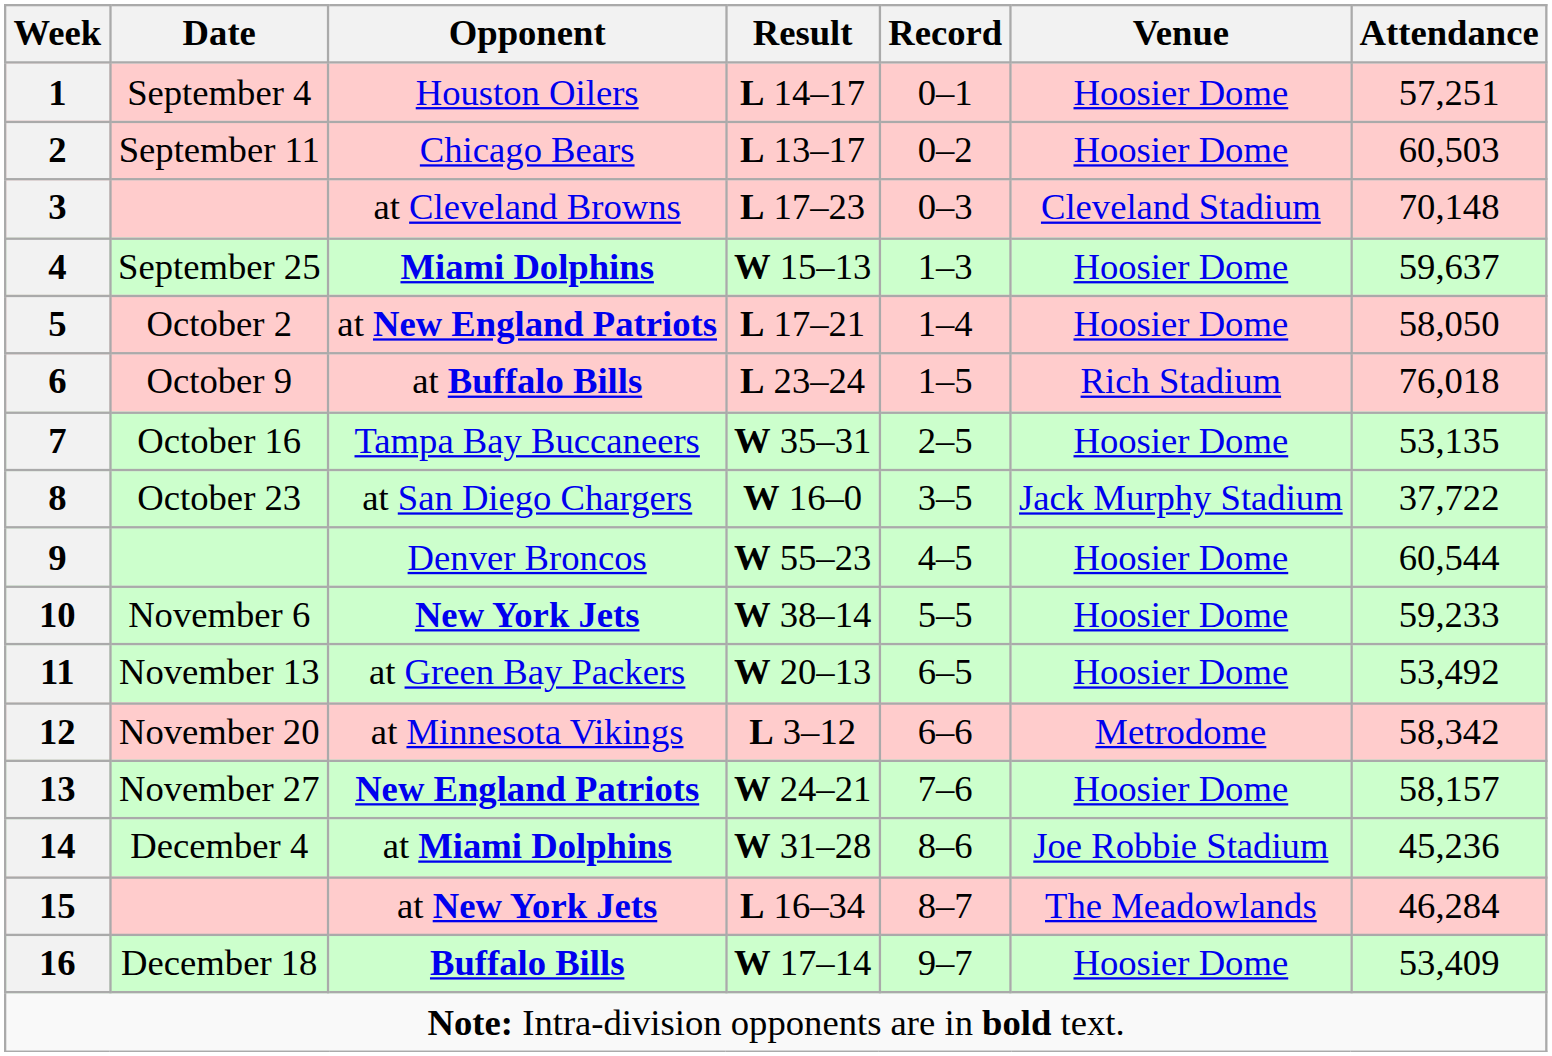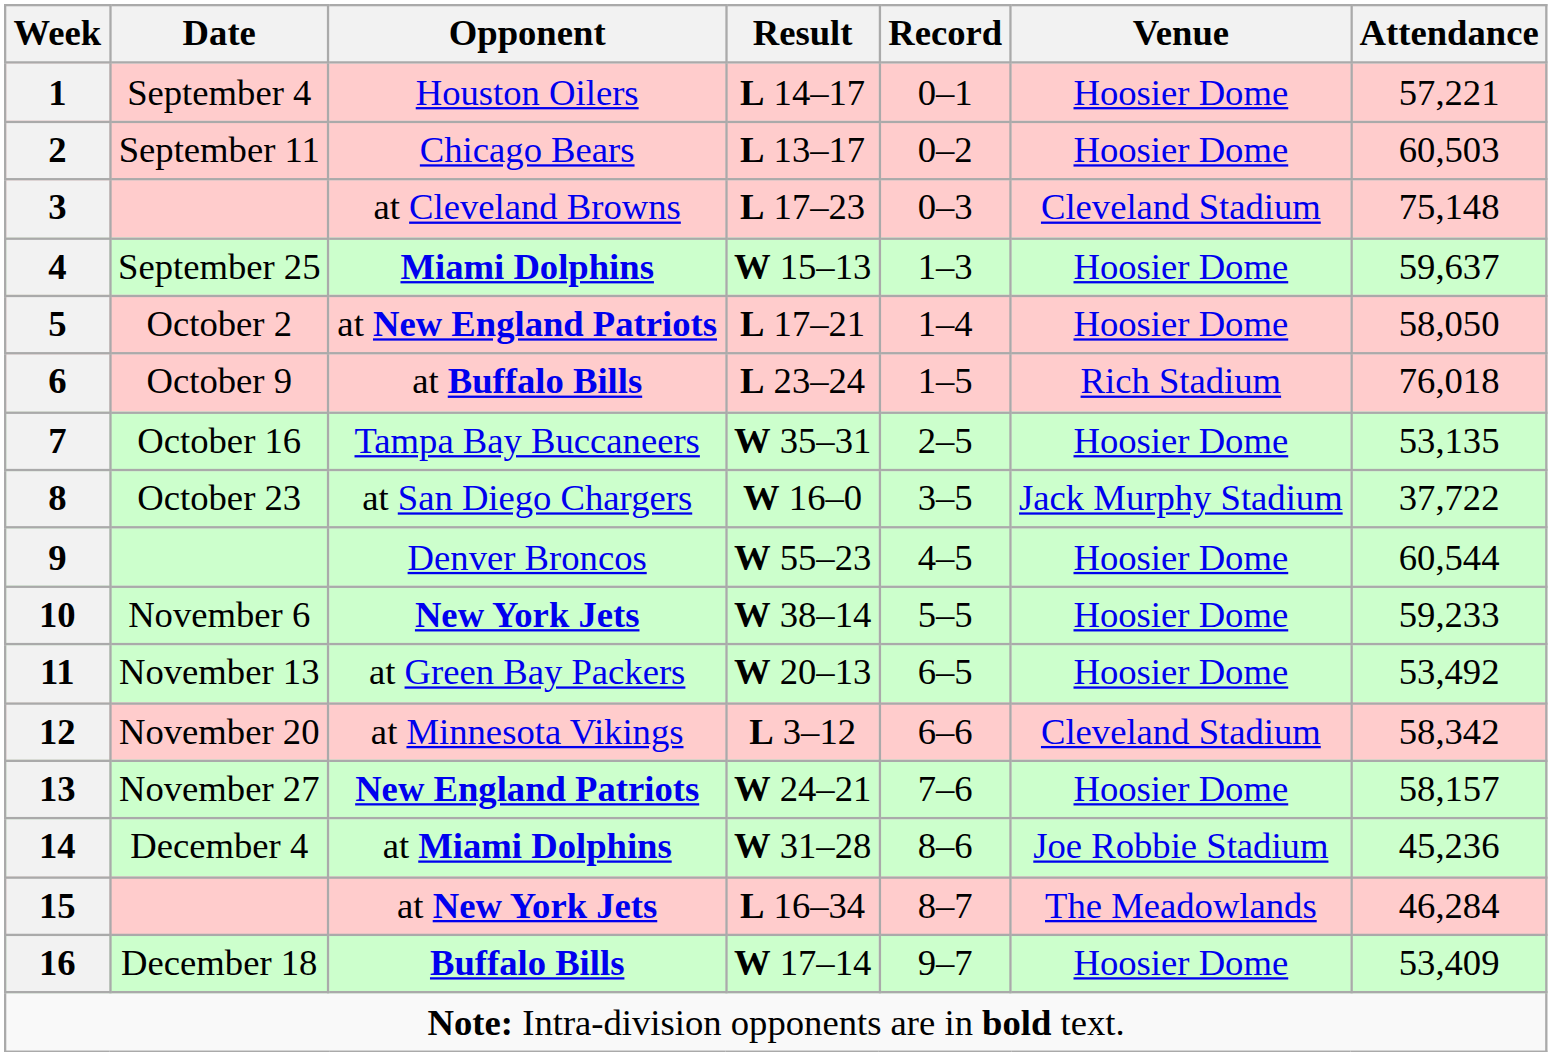1 | Attendance: 57,251 -> 57,221
3 | Attendance: 70,148 -> 75,148
12 | Venue: Metrodome -> Cleveland Stadium
